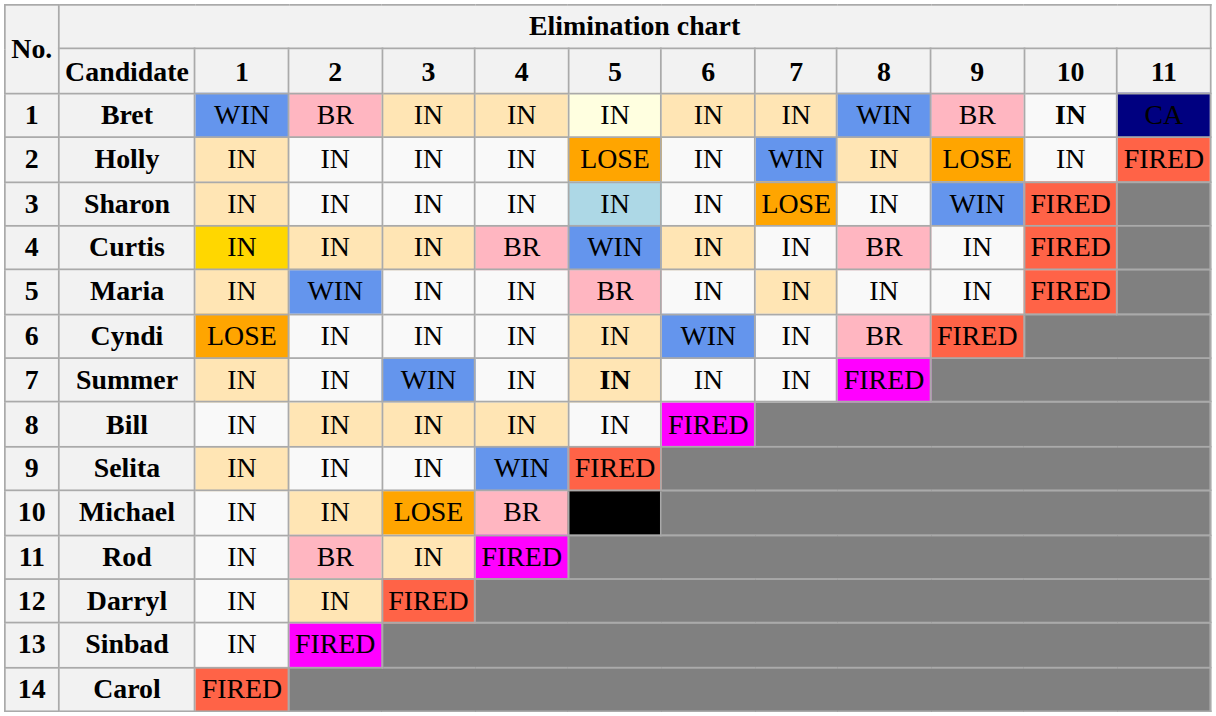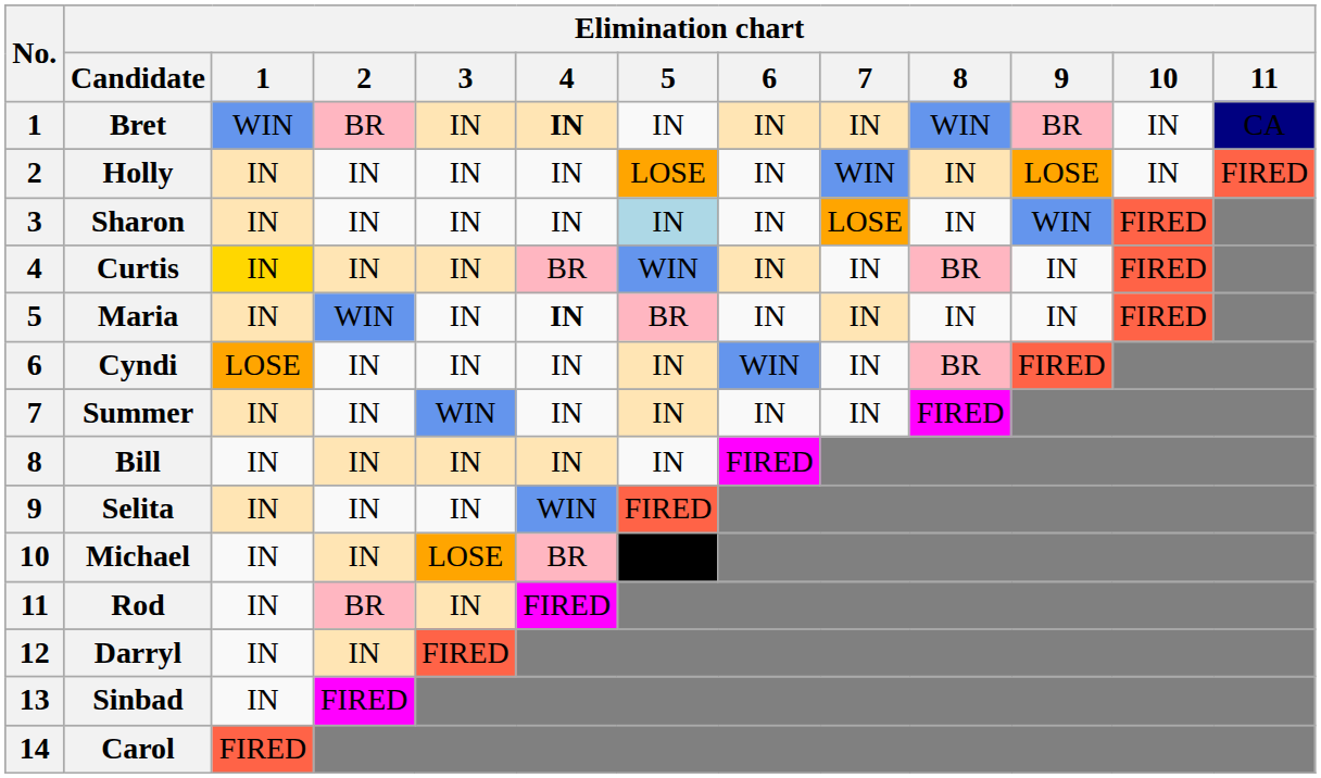Bret | Elimination chart / 4: normal -> bold
Bret | Elimination chart / 5: lightyellow background -> no background
Bret | Elimination chart / 10: bold -> normal
Maria | Elimination chart / 4: normal -> bold
Summer | Elimination chart / 5: bold -> normal
